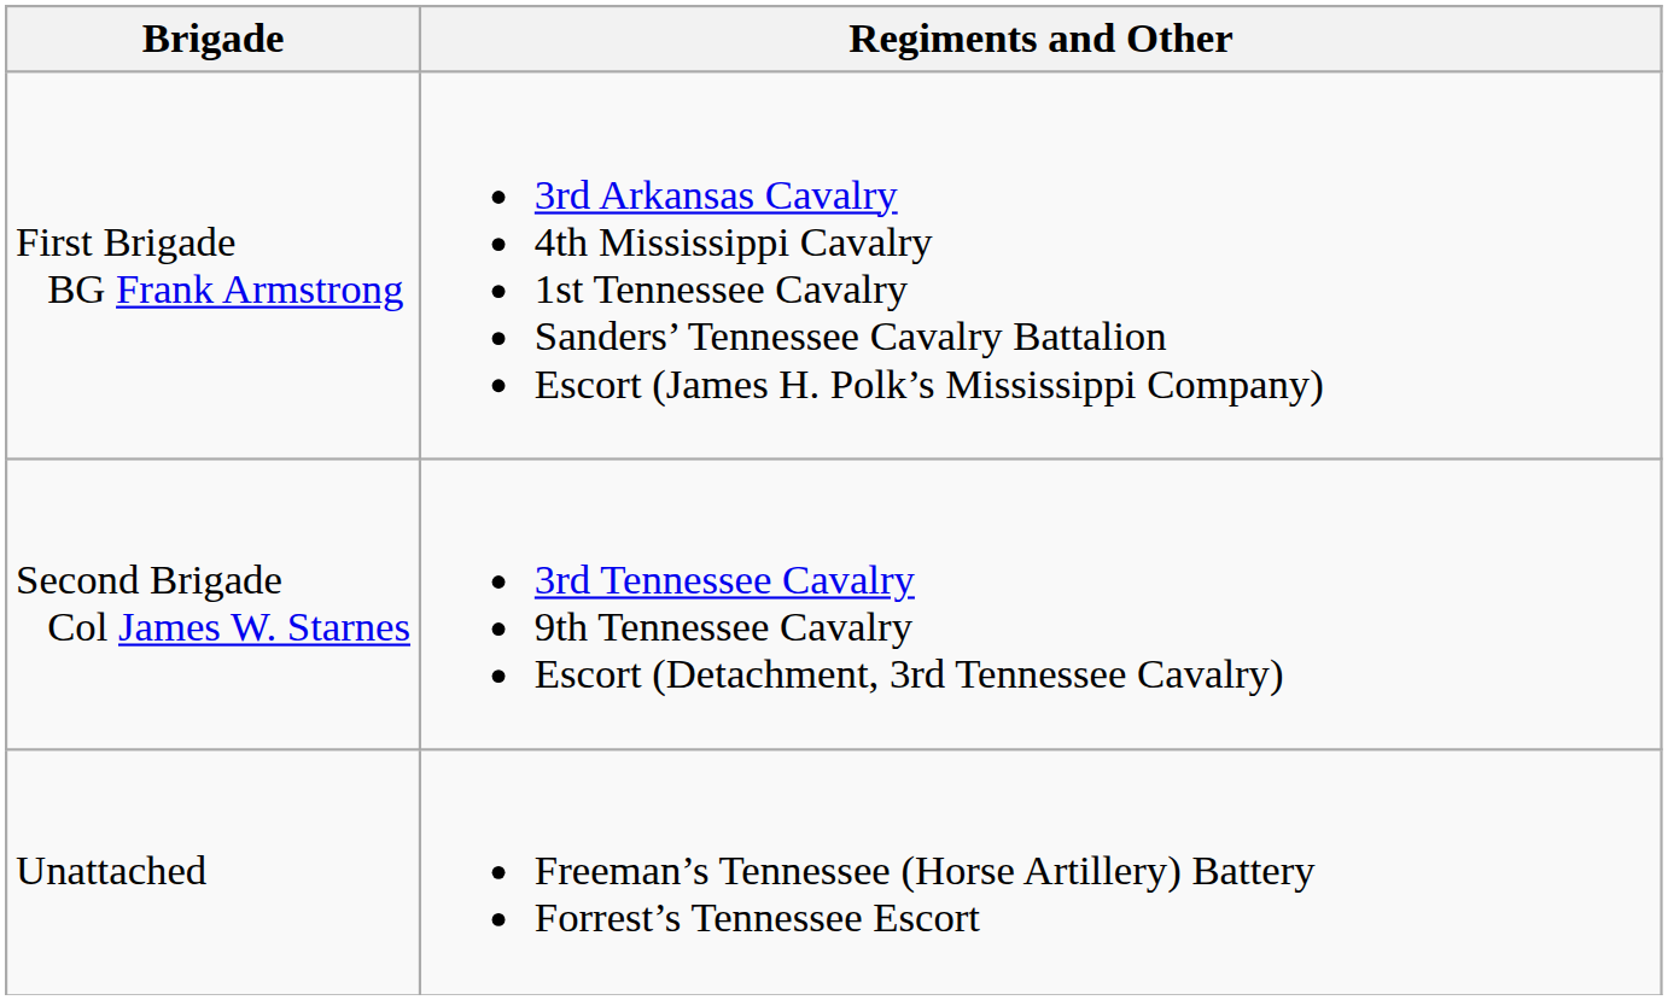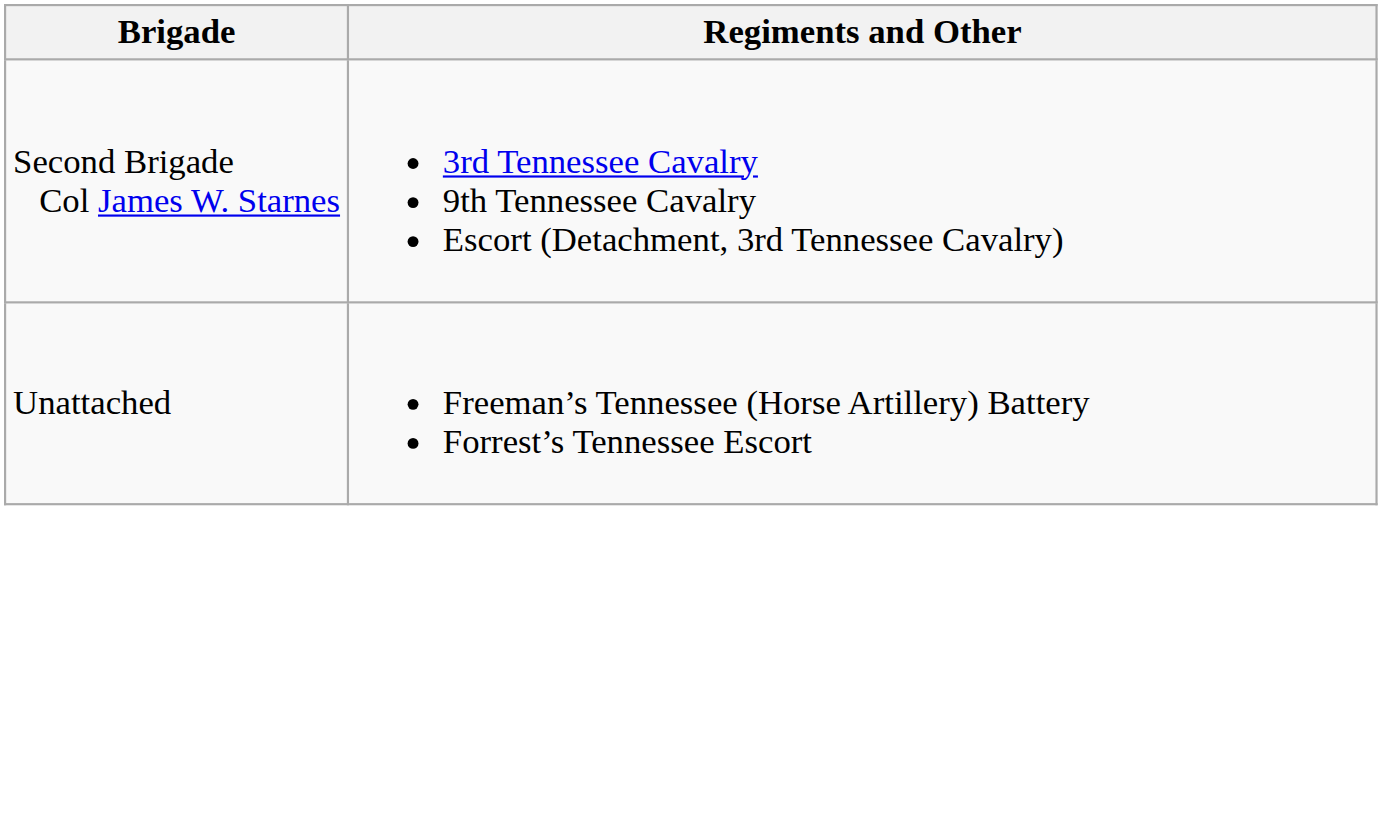- row: First Brigade BG Frank Armstrong | 3rd Arkansas Cavalry 4th Mississippi Cavalry 1st Tennessee Cavalry Sanders’ Tennessee Cavalry Battalion Escort (James H. Polk’s Mississippi Company)
